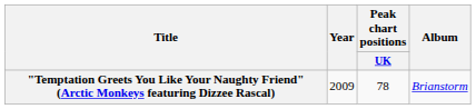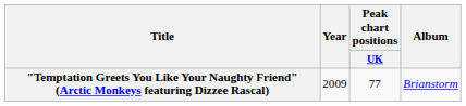row 3 | Peak chart positions / UK: 78 -> 77
